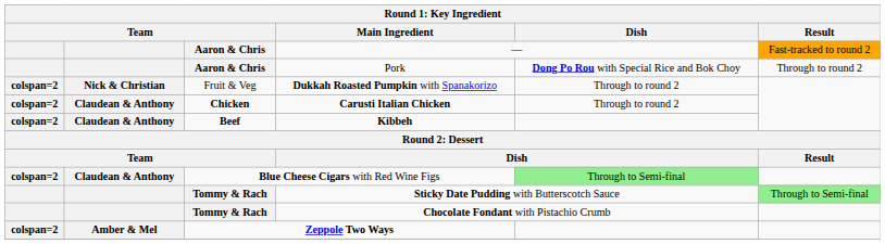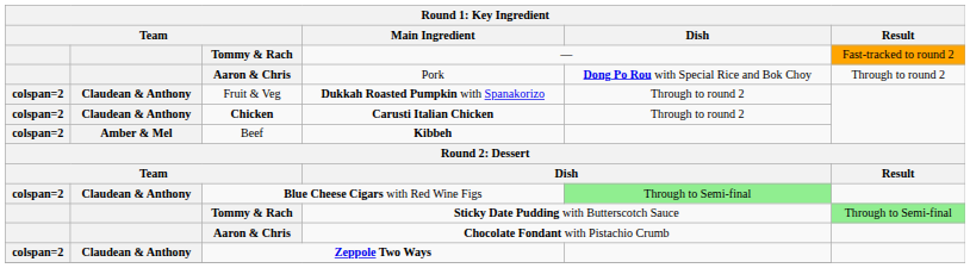— | column 3: Aaron & Chris -> Tommy & Rach
Dukkah Roasted Pumpkin with Spanakorizo | column 2: Nick & Christian -> Claudean & Anthony
Kibbeh | column 2: Claudean & Anthony -> Amber & Mel
Kibbeh | column 3: bold -> normal
Chocolate Fondant with Pistachio Crumb | column 3: Tommy & Rach -> Aaron & Chris
Zeppole Two Ways | column 2: Amber & Mel -> Claudean & Anthony
